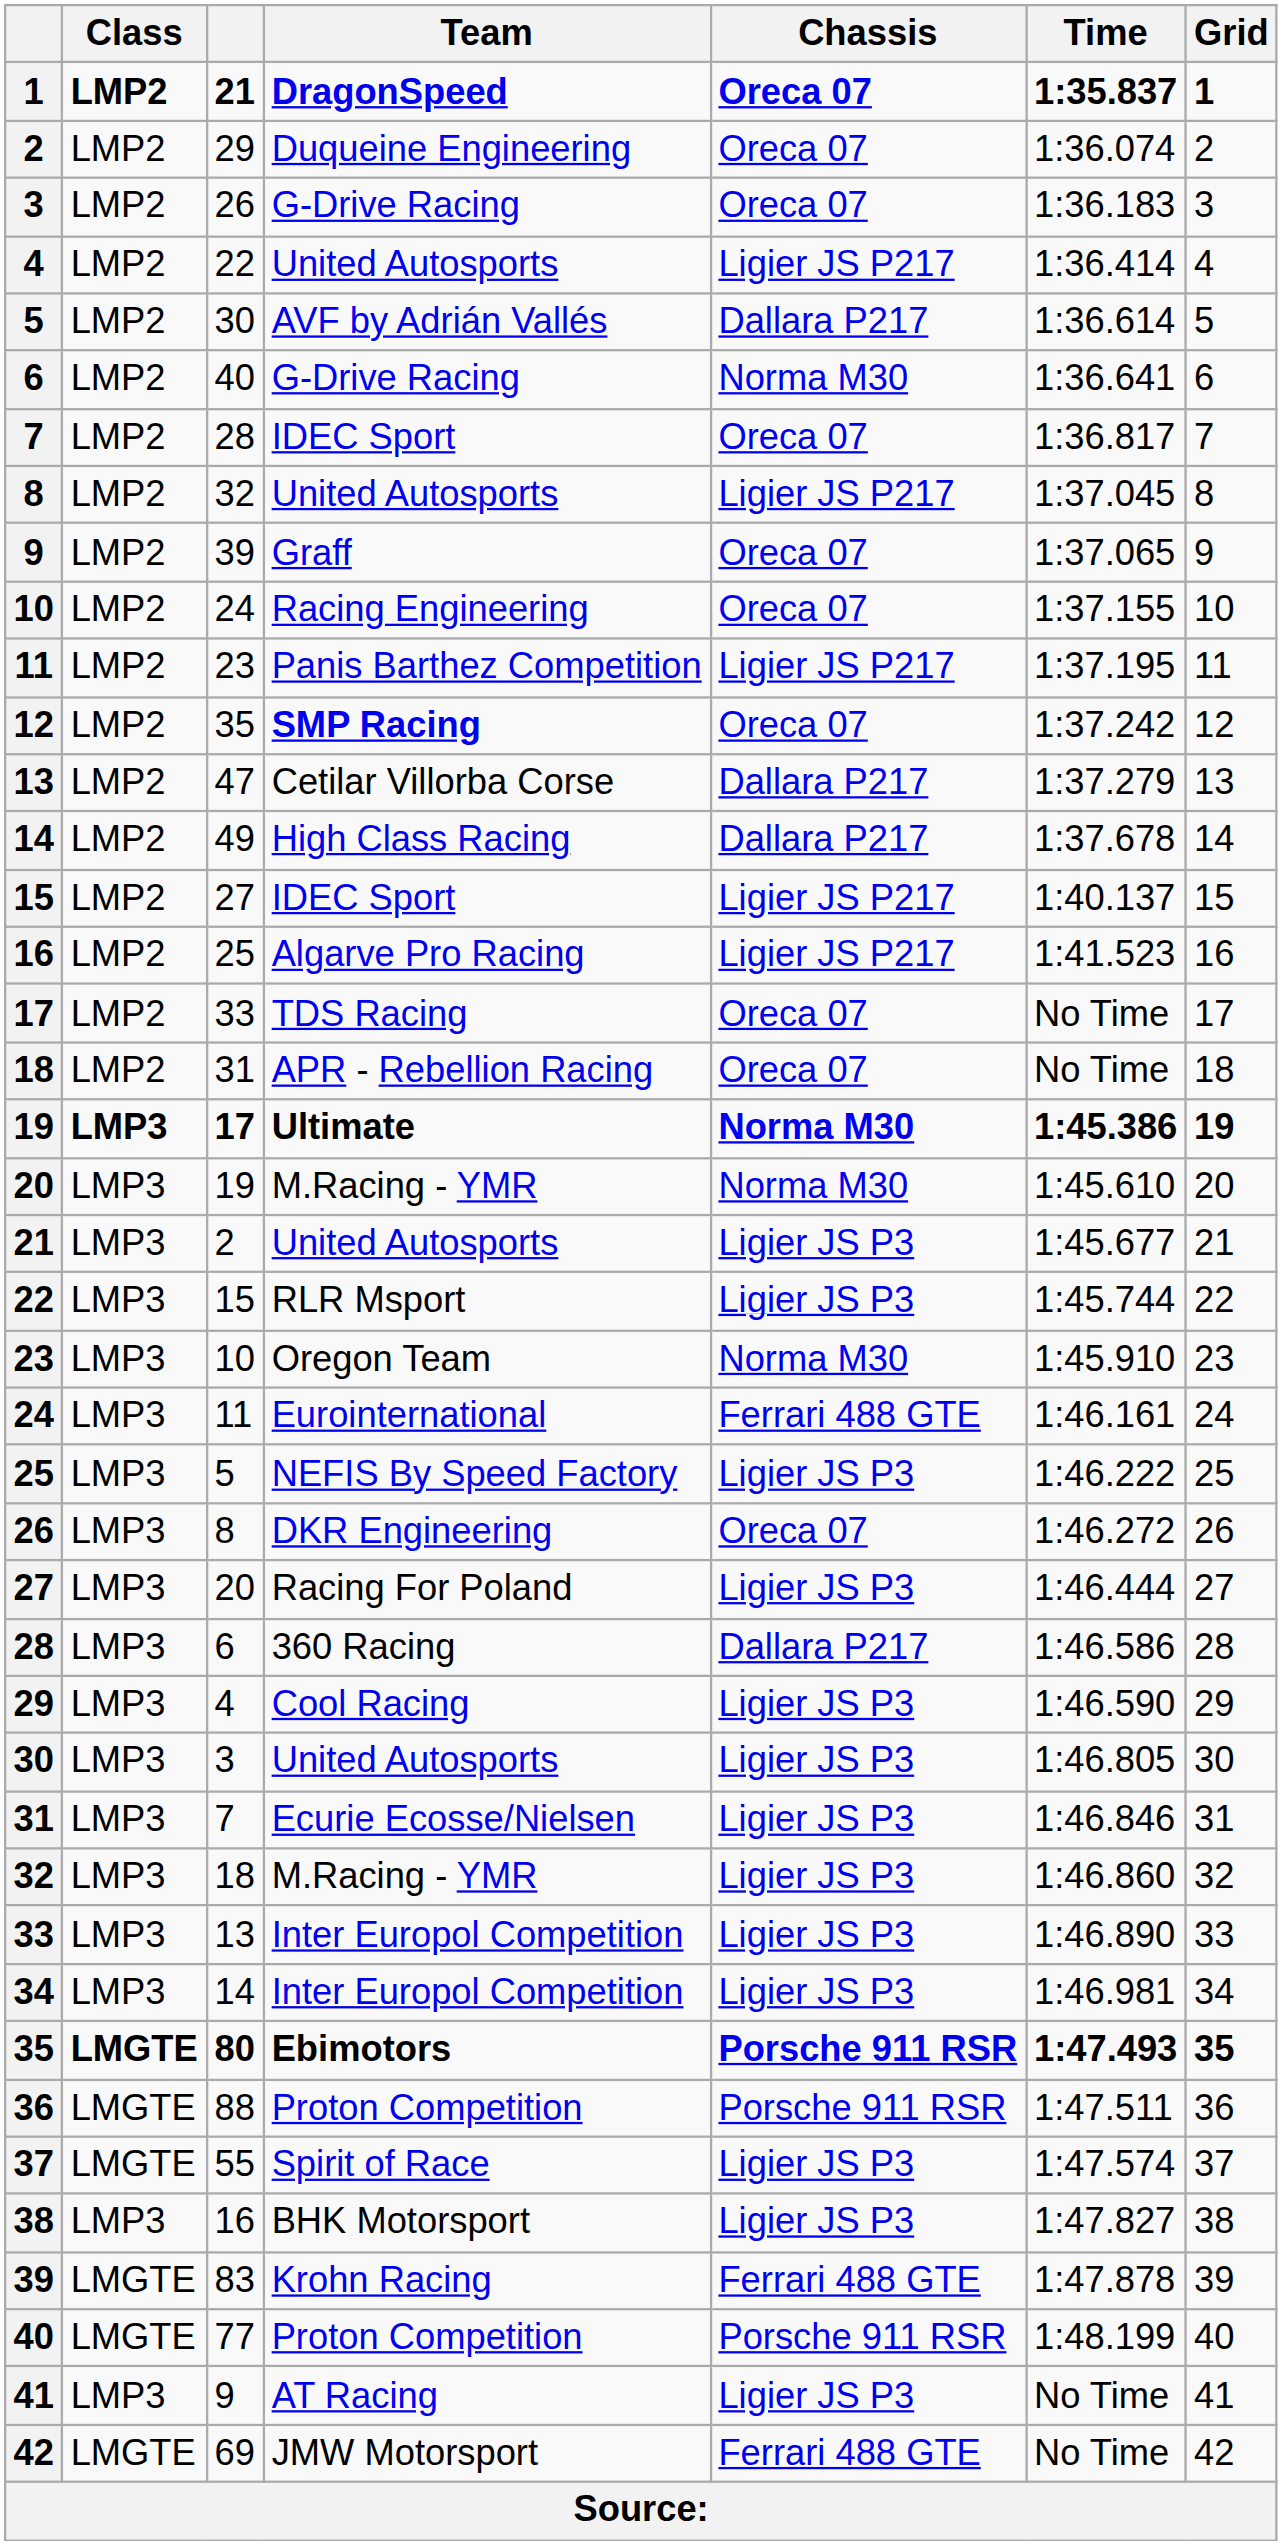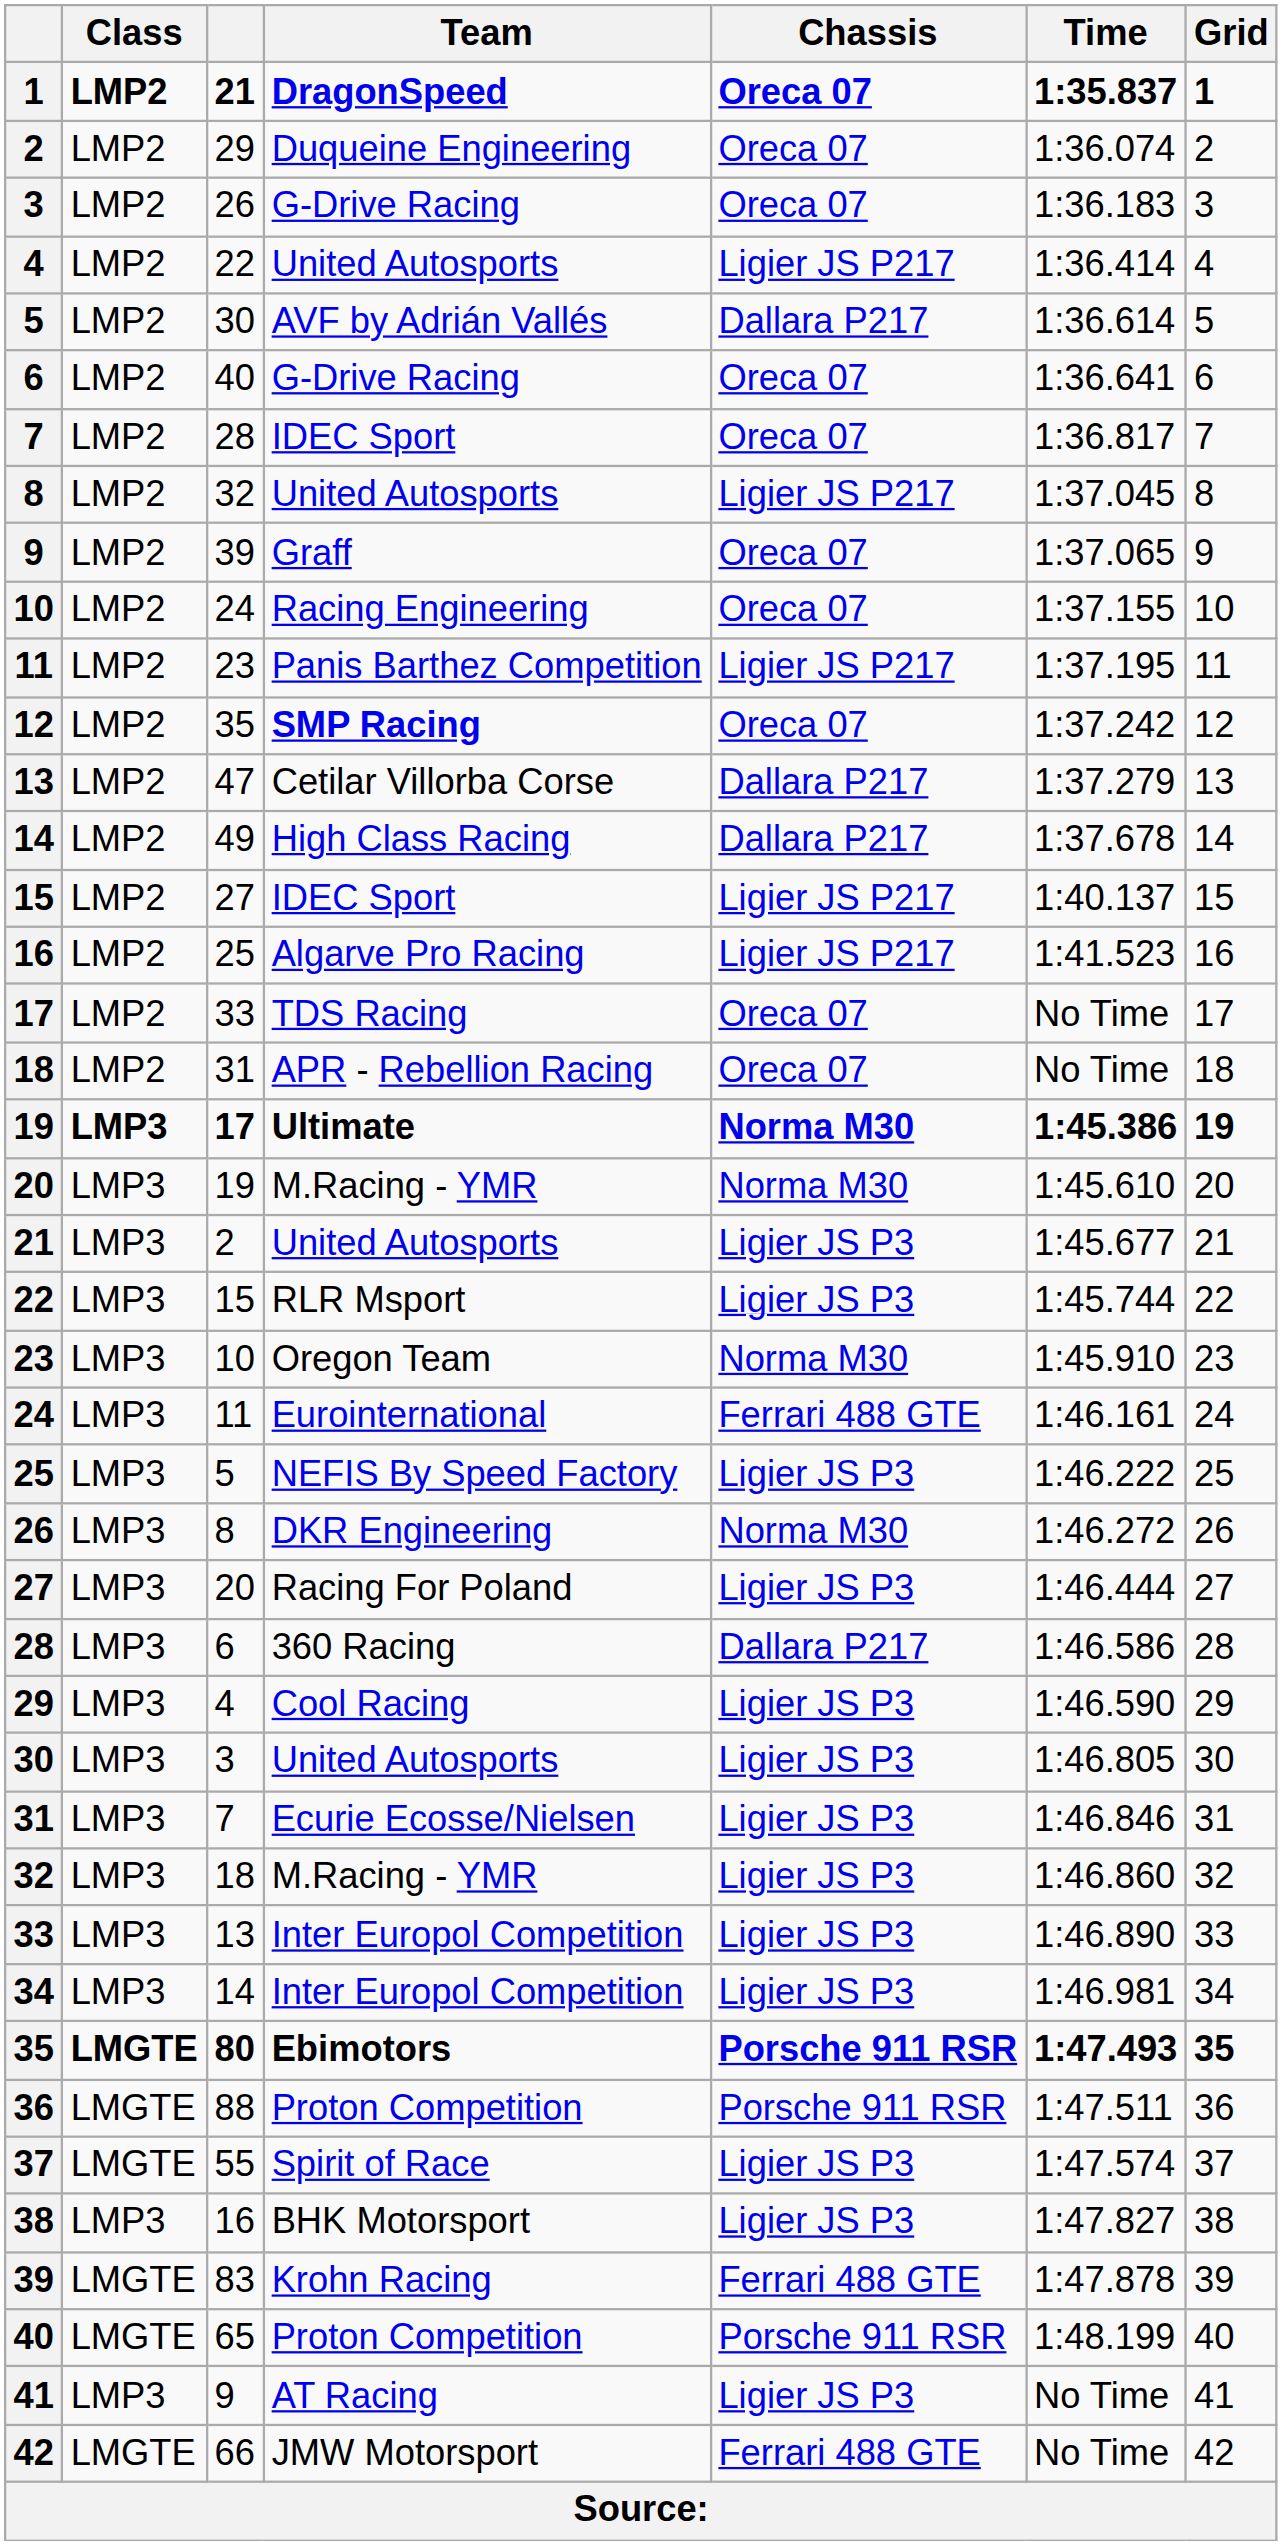row 7 | Chassis: Norma M30 -> Oreca 07
row 27 | Chassis: Oreca 07 -> Norma M30
row 41 | column 3: 77 -> 65
row 43 | column 3: 69 -> 66
